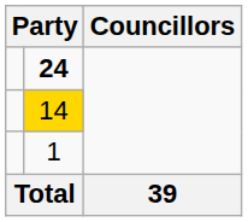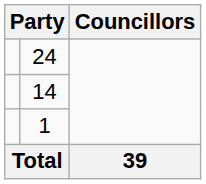24 | column 2: bold -> normal
14 | column 2: gold background -> no background
